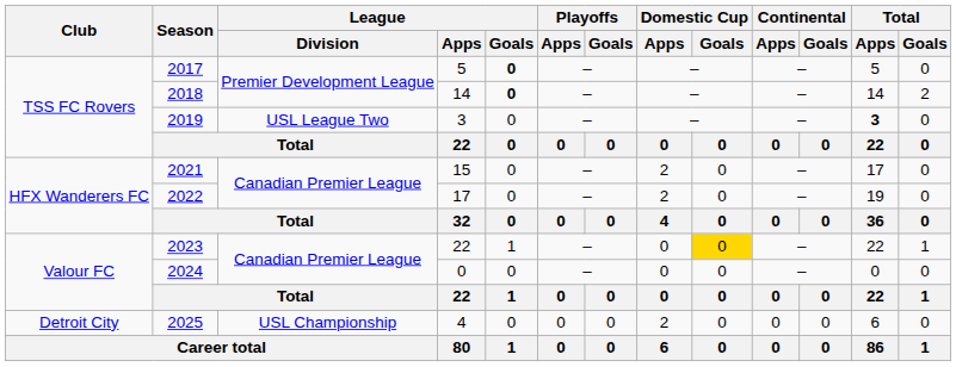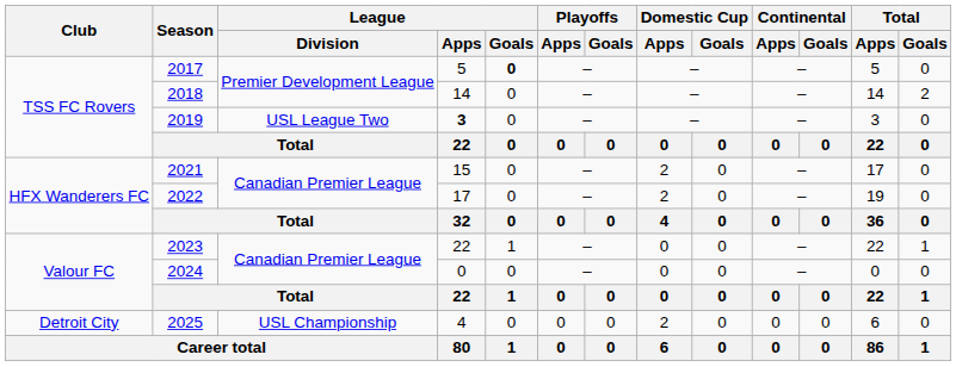2018 | League / Goals: bold -> normal
2019 | League / Apps: normal -> bold
2019 | Total / Apps: bold -> normal
2023 | Domestic Cup / Goals: gold background -> no background
